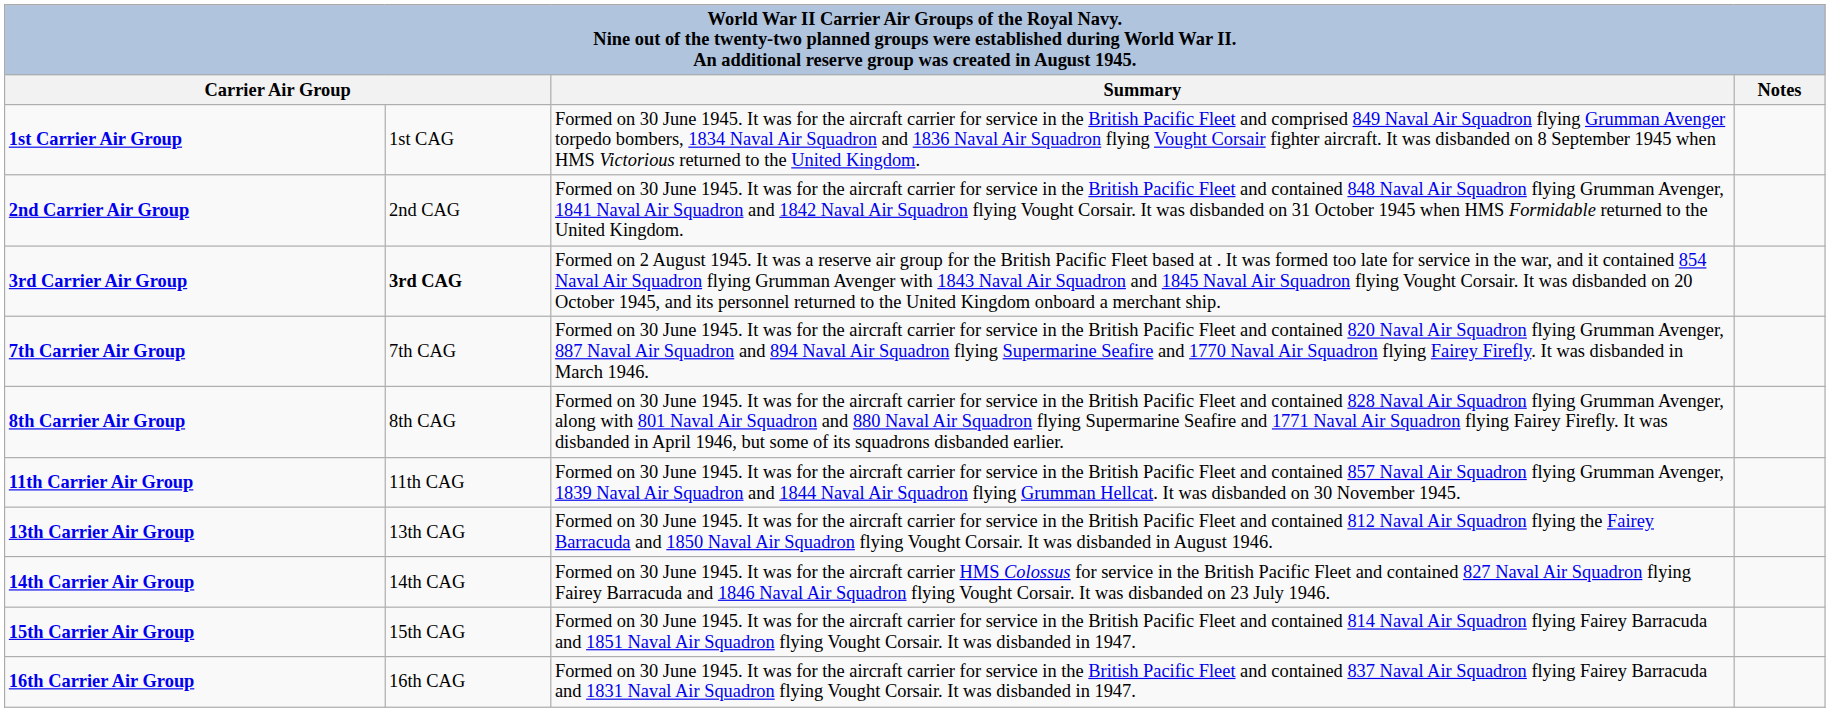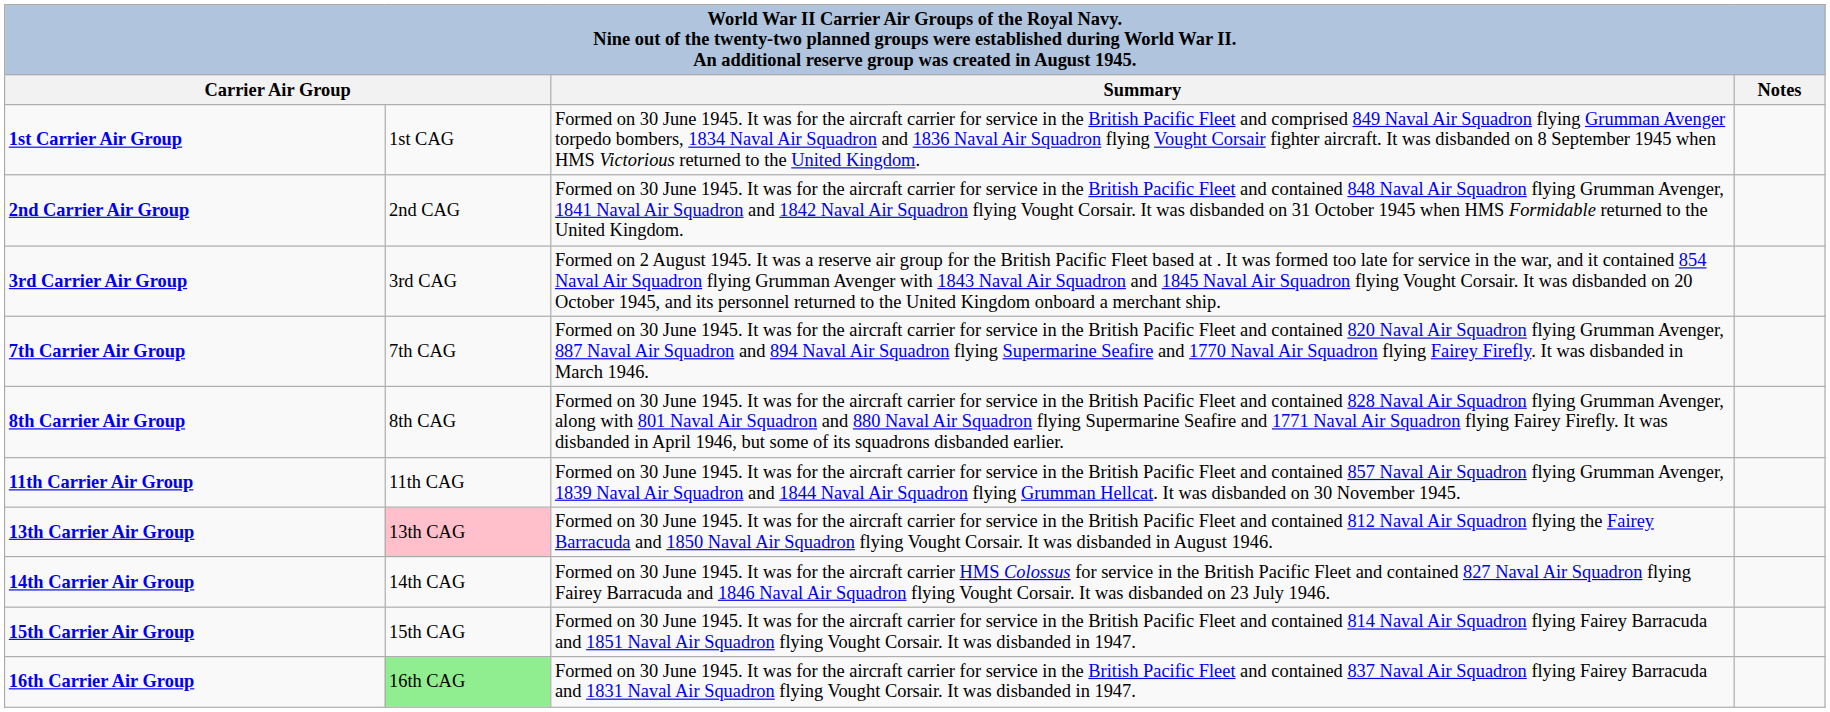3rd Carrier Air Group | column 2: bold -> normal
13th Carrier Air Group | column 2: no background -> pink background
16th Carrier Air Group | column 2: no background -> lightgreen background
